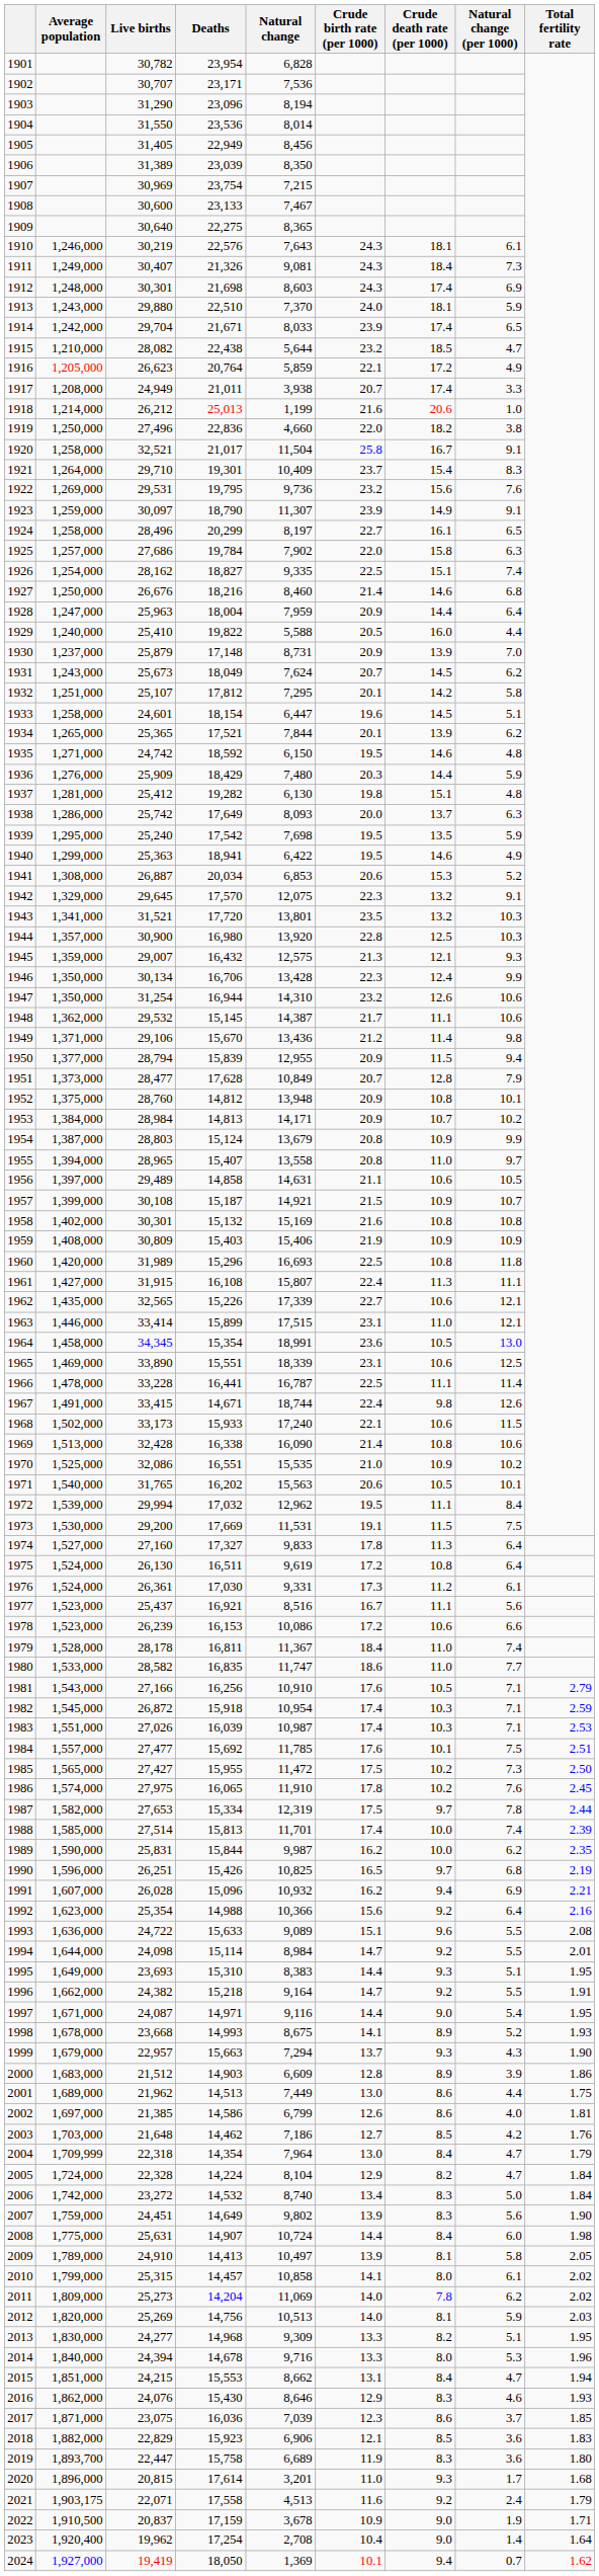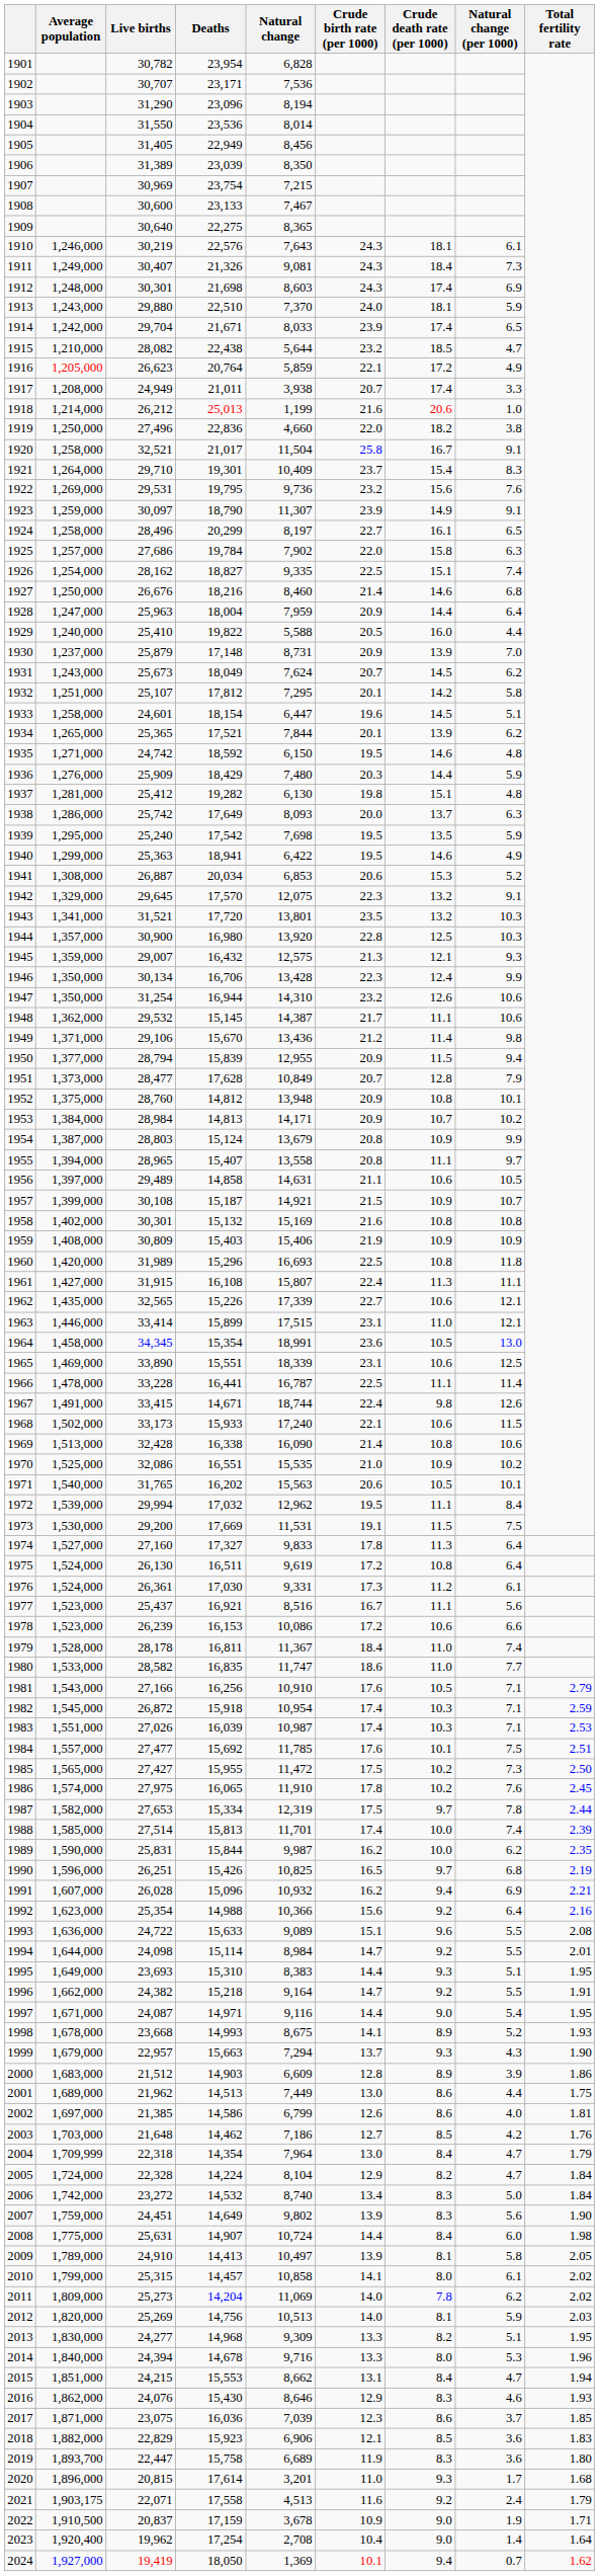1955 | Crude death rate (per 1000): 11.0 -> 11.1
